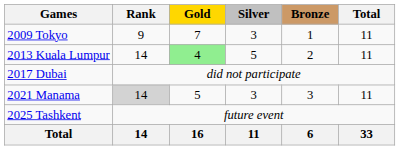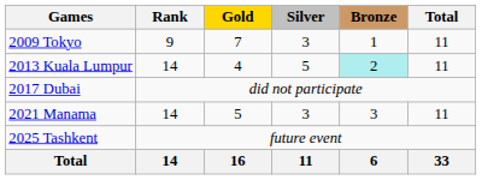2013 Kuala Lumpur | Gold: lightgreen background -> no background
2013 Kuala Lumpur | Bronze: no background -> paleturquoise background
2021 Manama | Rank: lightgrey background -> no background
